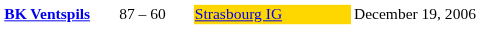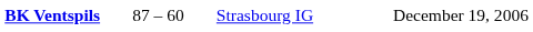BK Ventspils | column 3: gold background -> no background
